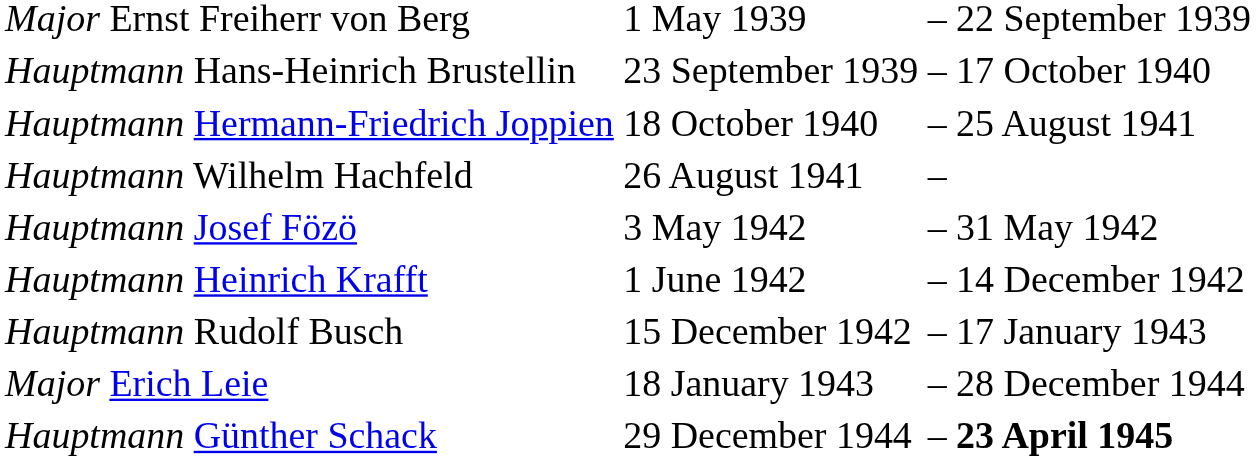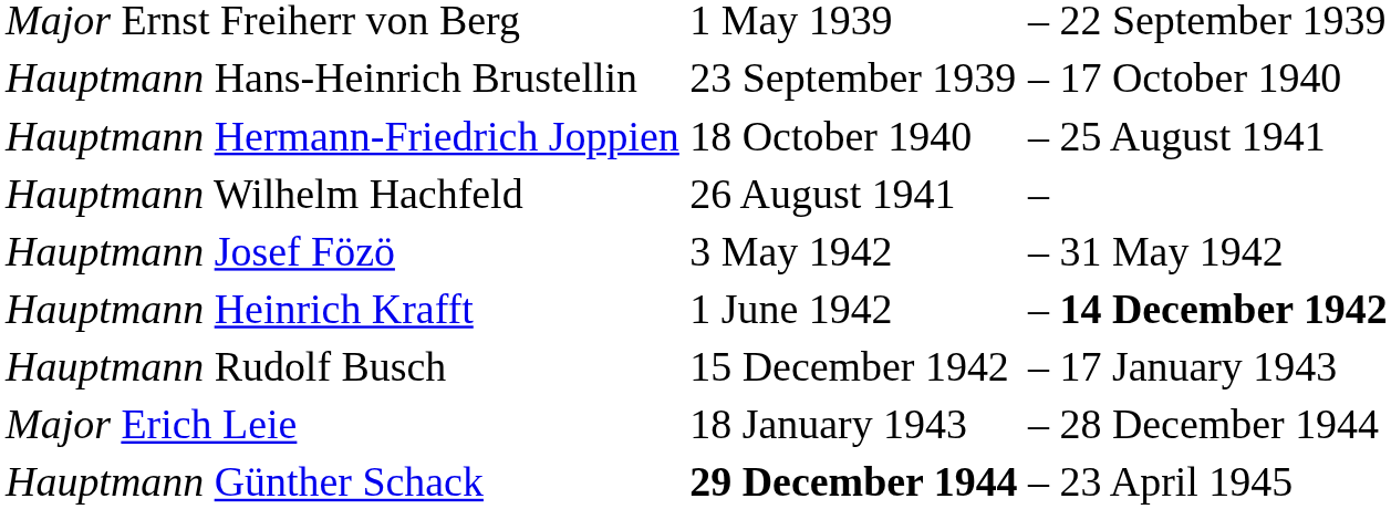Hauptmann Heinrich Krafft | column 4: normal -> bold
Hauptmann Günther Schack | column 2: normal -> bold
Hauptmann Günther Schack | column 4: bold -> normal
